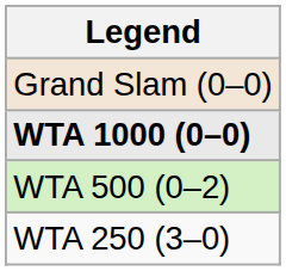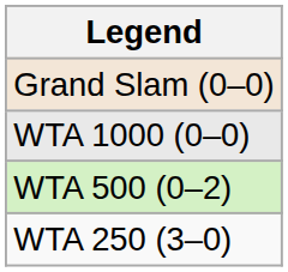row 3 | column 1: bold -> normal
